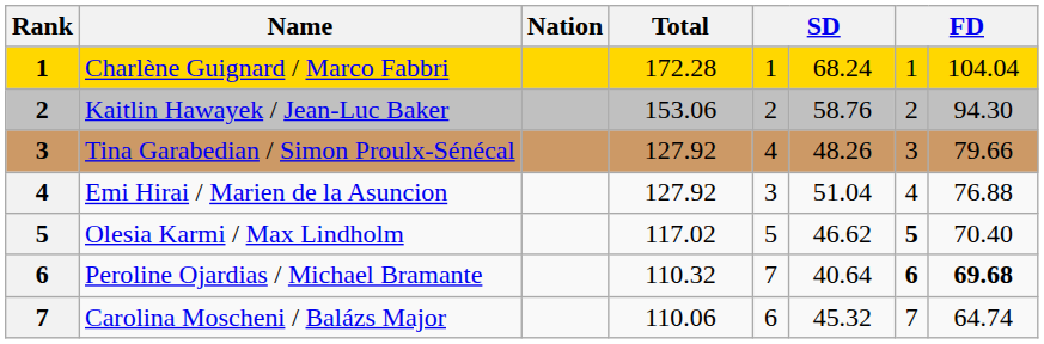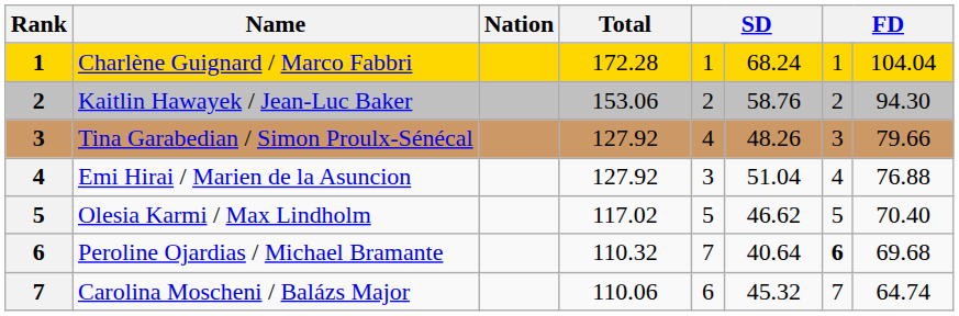Olesia Karmi / Max Lindholm | column 7: bold -> normal
Peroline Ojardias / Michael Bramante | column 8: bold -> normal
